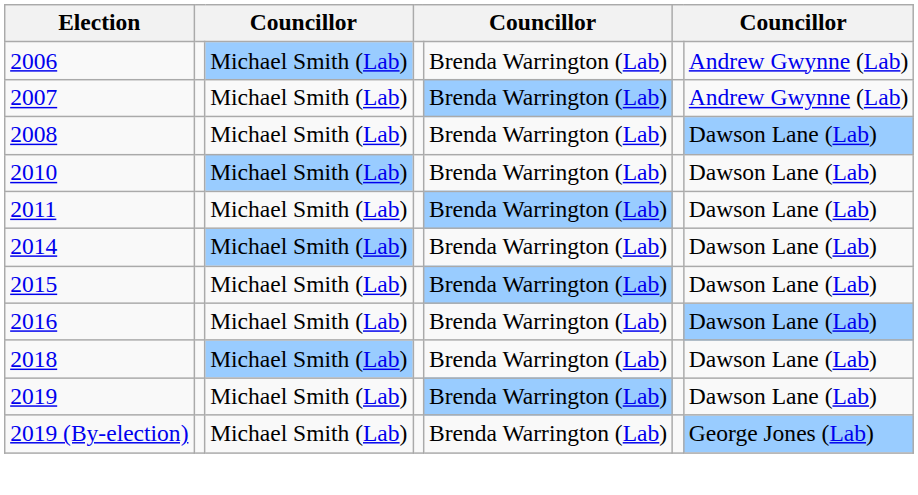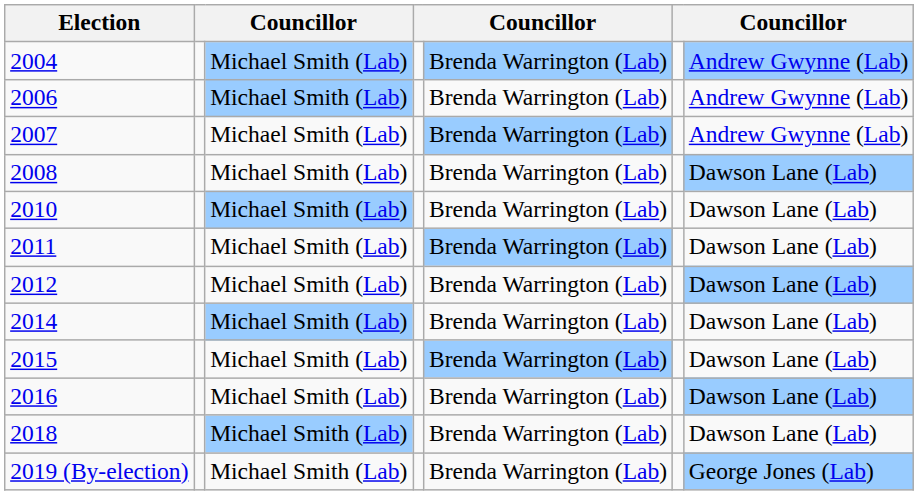+ row: 2004 | Michael Smith (Lab) | Brenda Warrington (Lab) | Andrew Gwynne (Lab)
+ row: 2012 | Michael Smith (Lab) | Brenda Warrington (Lab) | Dawson Lane (Lab)
- row: 2019 | Michael Smith (Lab) | Brenda Warrington (Lab) | Dawson Lane (Lab)
